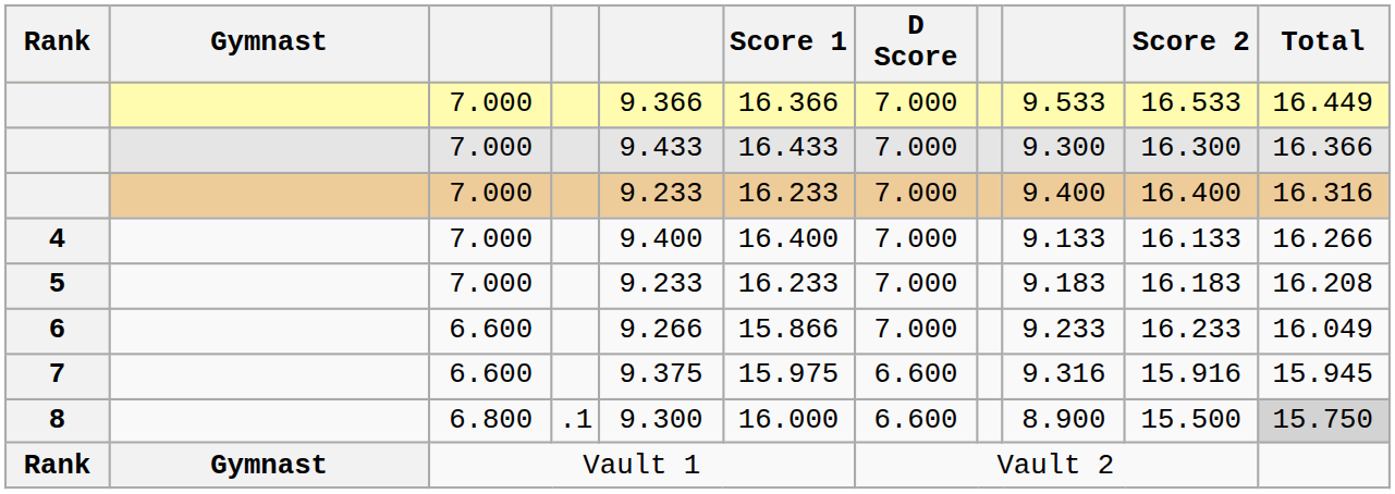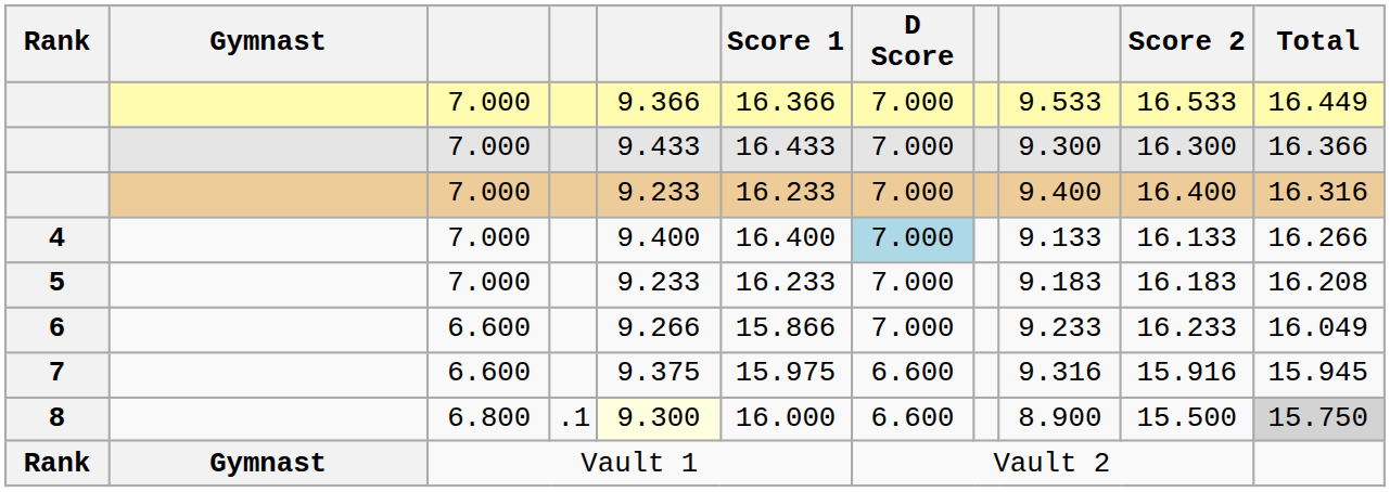4 | D Score: no background -> lightblue background
8 | column 5: no background -> lightyellow background
